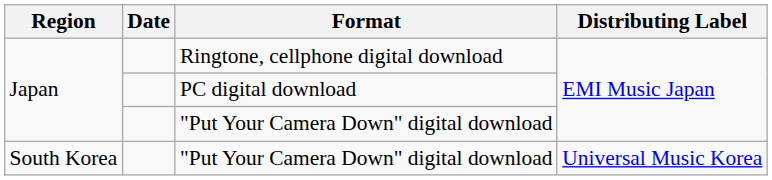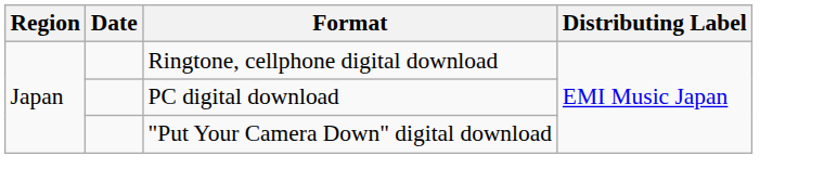- row: South Korea | "Put Your Camera Down" digital download | Universal Music Korea
